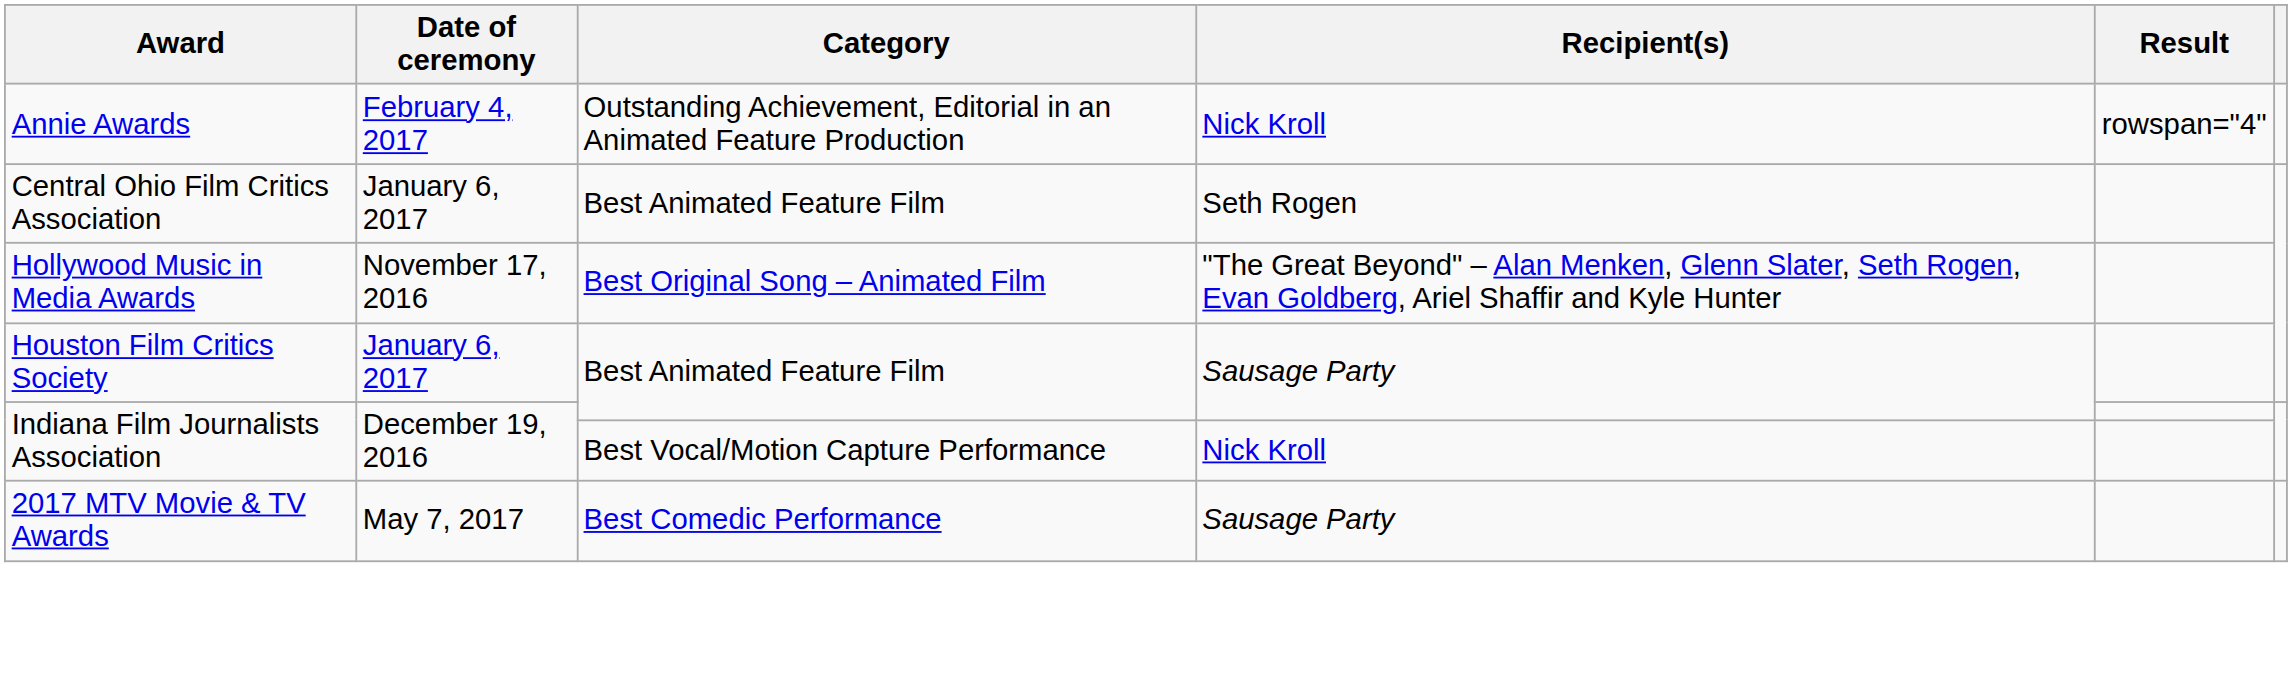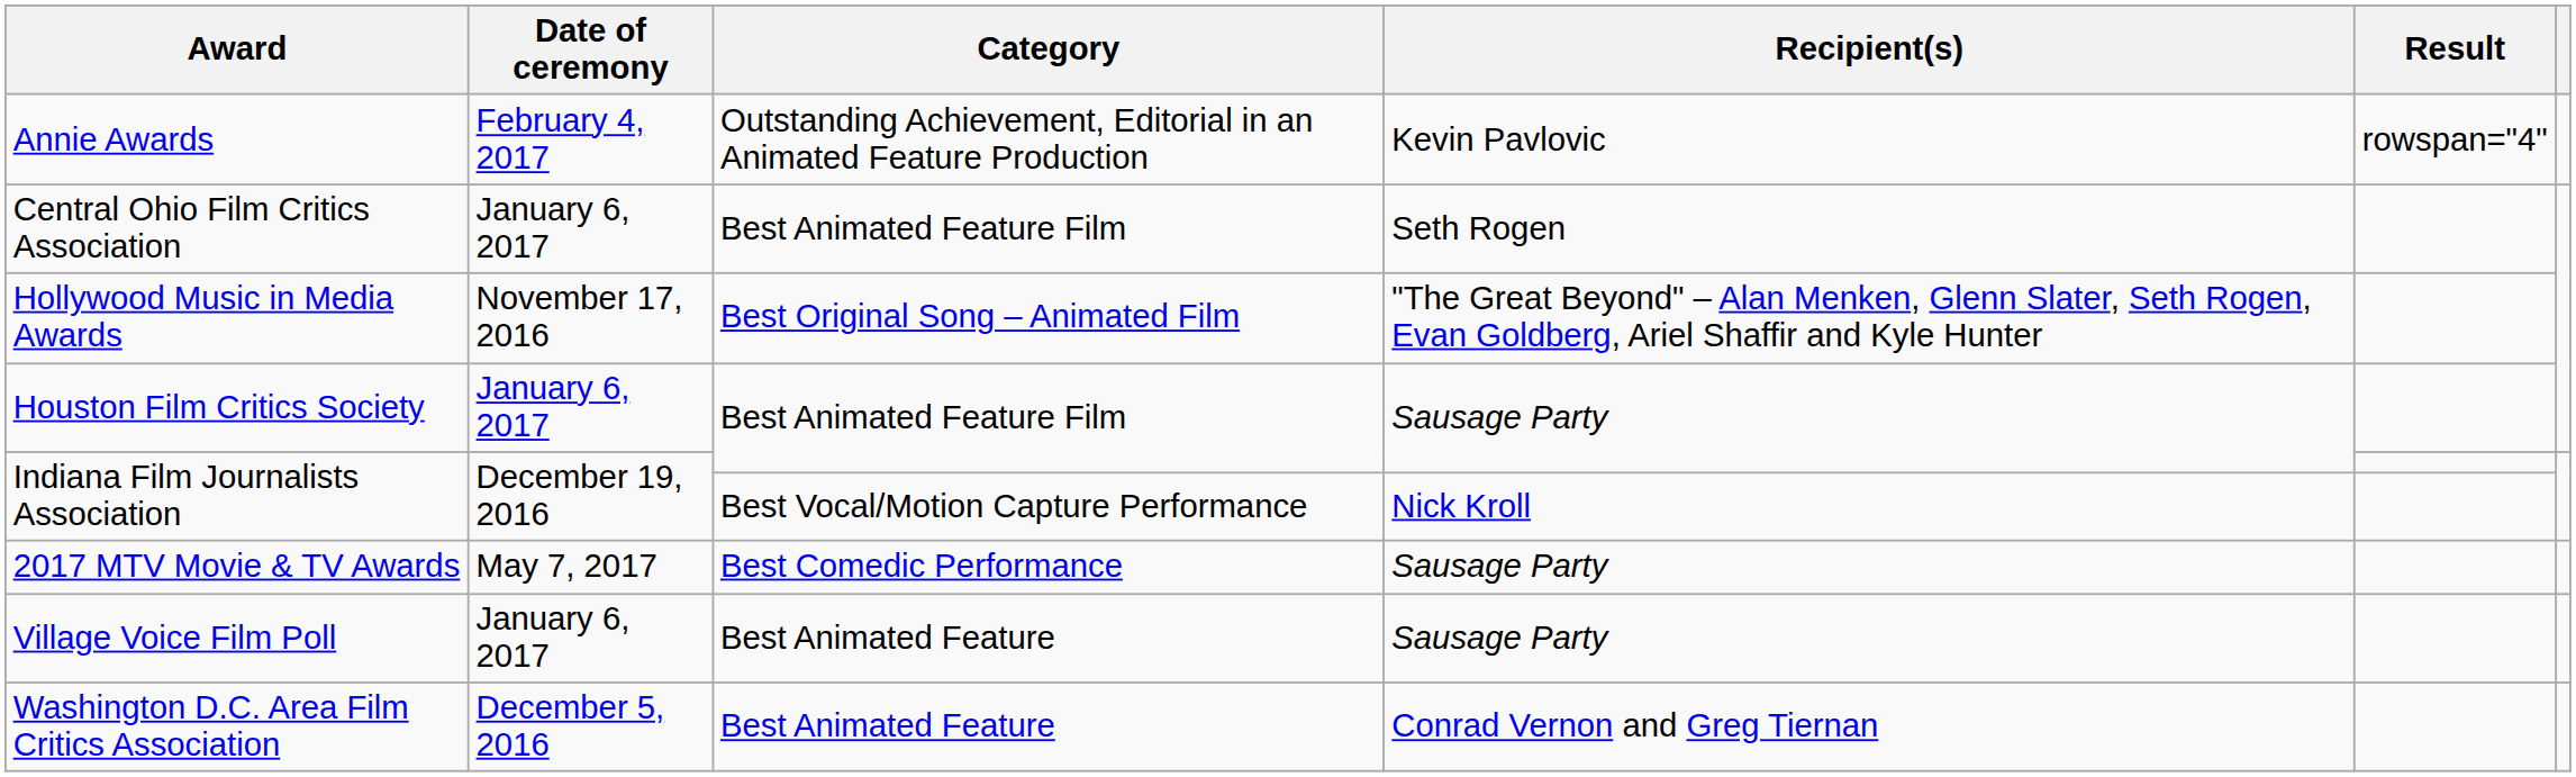Annie Awards | Recipient(s): Nick Kroll -> Kevin Pavlovic
+ row: Village Voice Film Poll | January 6, 2017 | Best Animated Feature | Sausage Party
+ row: Washington D.C. Area Film Critics Association | December 5, 2016 | Best Animated Feature | Conrad Vernon and Greg Tiernan
